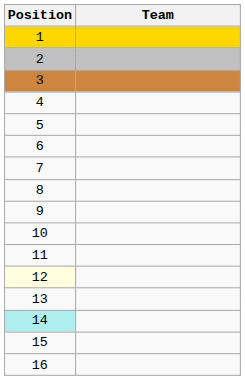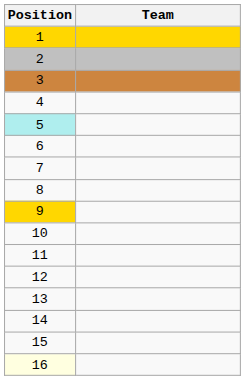5 | Position: no background -> paleturquoise background
9 | Position: no background -> gold background
12 | Position: lightyellow background -> no background
14 | Position: paleturquoise background -> no background
16 | Position: no background -> lightyellow background
